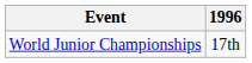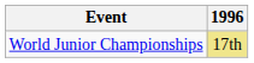World Junior Championships | 1996: no background -> khaki background
